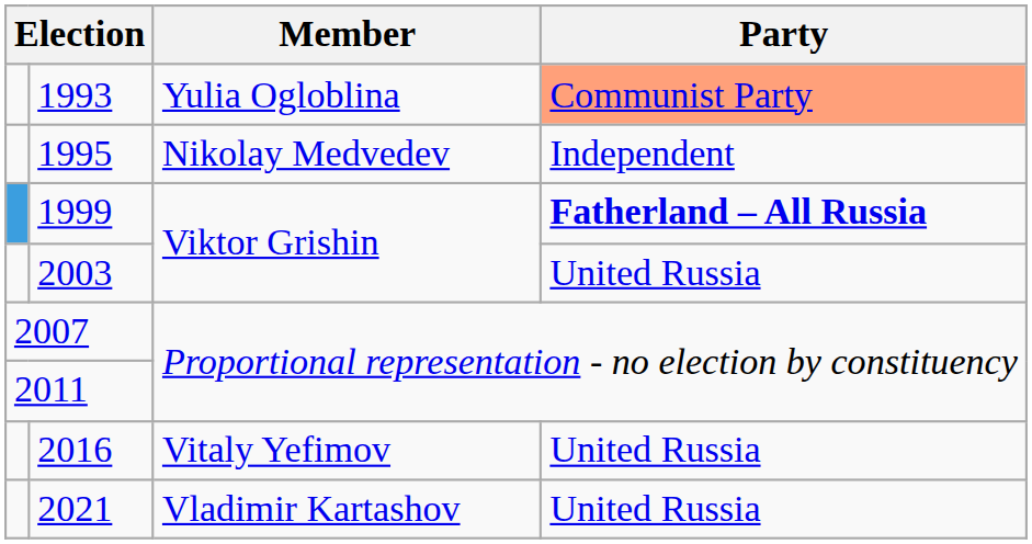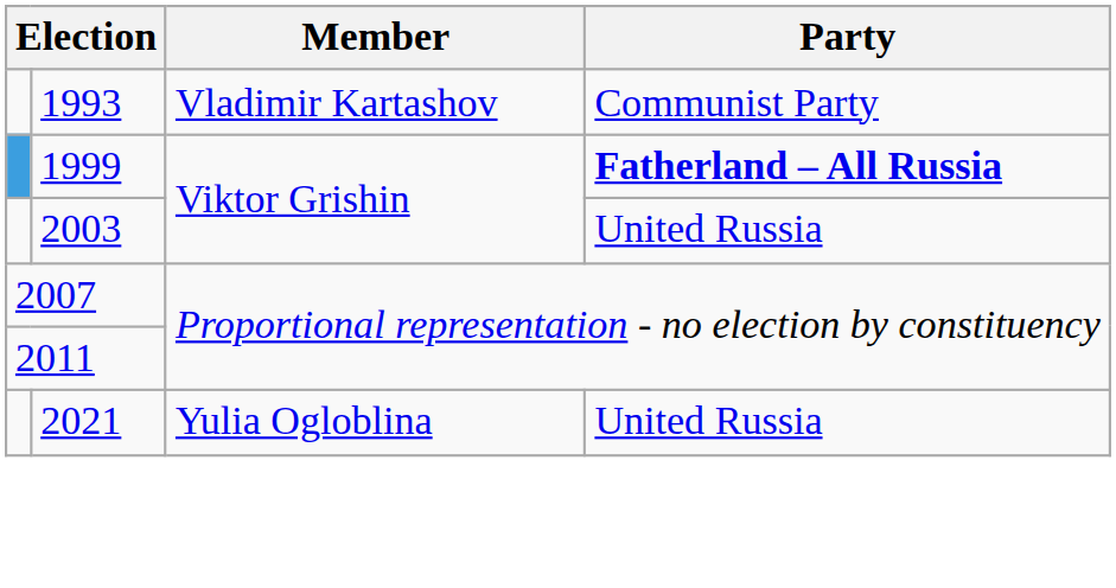1993 | Member: Yulia Ogloblina -> Vladimir Kartashov
1993 | Party: lightsalmon background -> no background
- row: 1995 | Nikolay Medvedev | Independent
- row: 2016 | Vitaly Yefimov | United Russia
2021 | Member: Vladimir Kartashov -> Yulia Ogloblina
